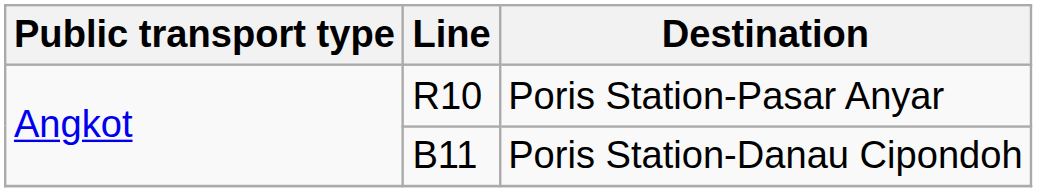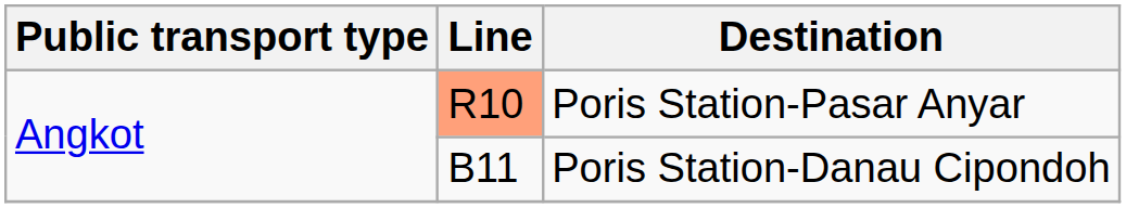Poris Station-Pasar Anyar | Line: no background -> lightsalmon background
